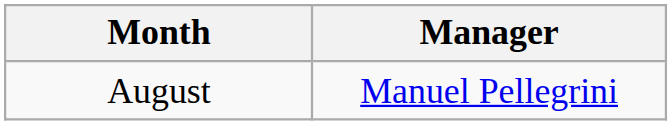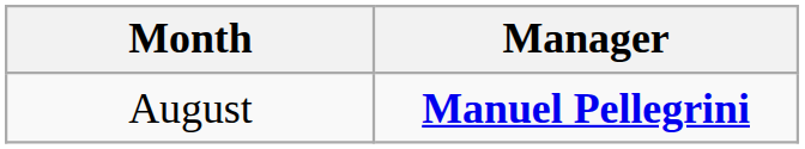August | Manager: normal -> bold
